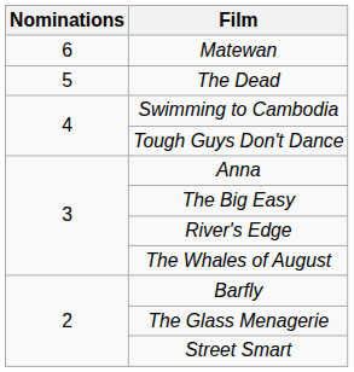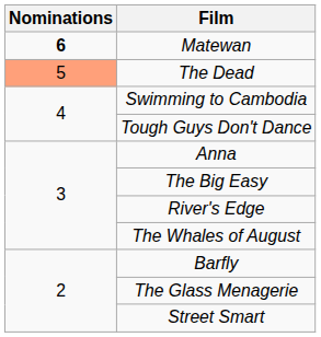Matewan | Nominations: normal -> bold
The Dead | Nominations: no background -> lightsalmon background
